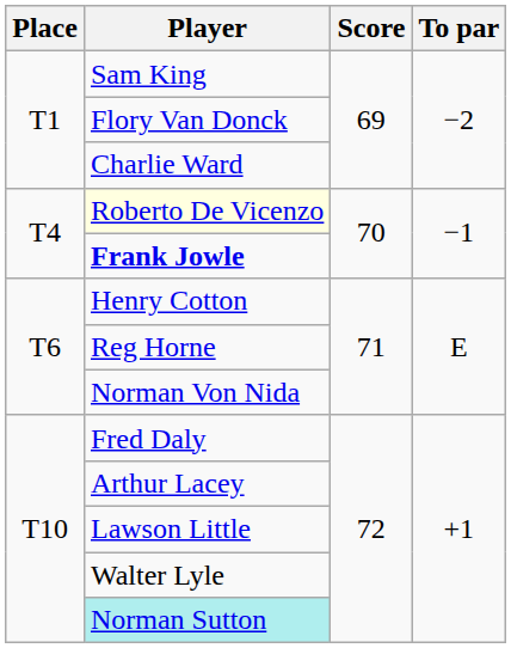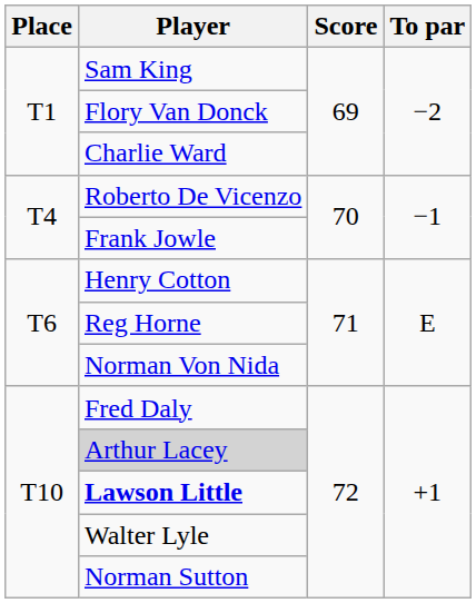Roberto De Vicenzo | Player: lightyellow background -> no background
Frank Jowle | Player: bold -> normal
Arthur Lacey | Player: no background -> lightgrey background
Lawson Little | Player: normal -> bold
Norman Sutton | Player: paleturquoise background -> no background
